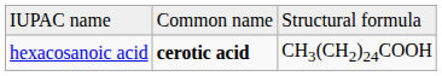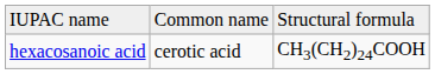hexacosanoic acid | column 2: bold -> normal
